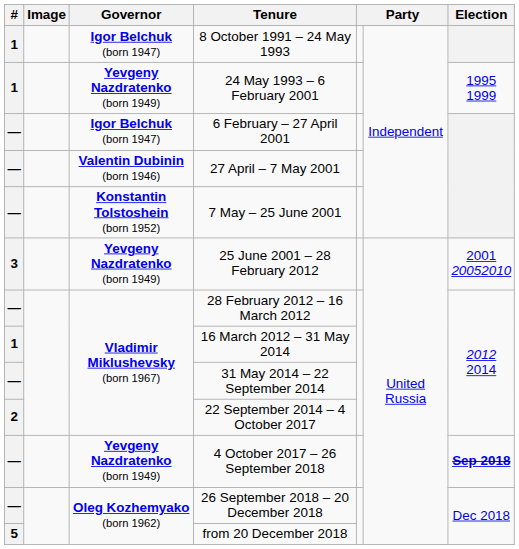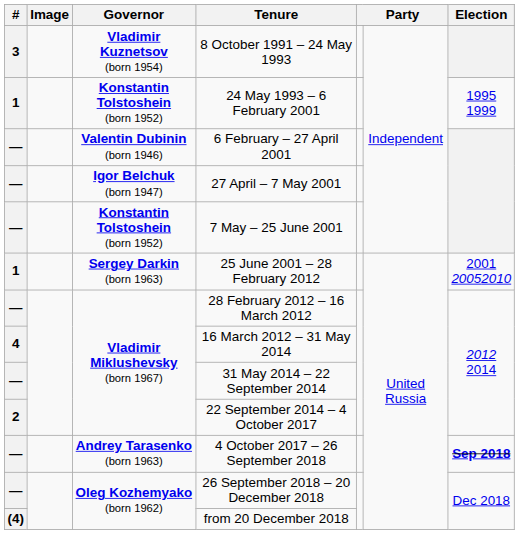8 October 1991 – 24 May 1993 | #: 1 -> 3
8 October 1991 – 24 May 1993 | Governor: Igor Belchuk (born 1947) -> Vladimir Kuznetsov (born 1954)
24 May 1993 – 6 February 2001 | Governor: Yevgeny Nazdratenko (born 1949) -> Konstantin Tolstoshein (born 1952)
6 February – 27 April 2001 | Governor: Igor Belchuk (born 1947) -> Valentin Dubinin (born 1946)
27 April – 7 May 2001 | Governor: Valentin Dubinin (born 1946) -> Igor Belchuk (born 1947)
25 June 2001 – 28 February 2012 | #: 3 -> 1
25 June 2001 – 28 February 2012 | Governor: Yevgeny Nazdratenko (born 1949) -> Sergey Darkin (born 1963)
16 March 2012 – 31 May 2014 | #: 1 -> 4
4 October 2017 – 26 September 2018 | Governor: Yevgeny Nazdratenko (born 1949) -> Andrey Tarasenko (born 1963)
from 20 December 2018 | #: 5 -> (4)
